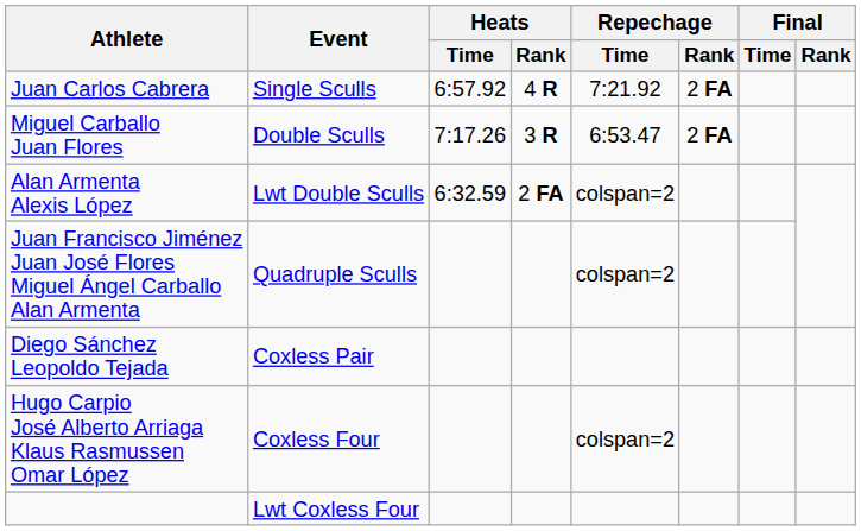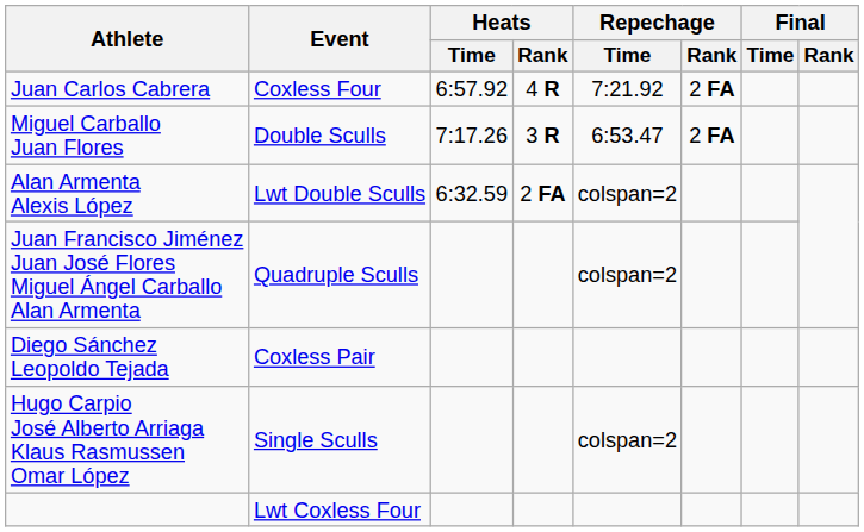Juan Carlos Cabrera | Event: Single Sculls -> Coxless Four
Hugo Carpio José Alberto Arriaga Klaus Rasmussen Omar López | Event: Coxless Four -> Single Sculls
